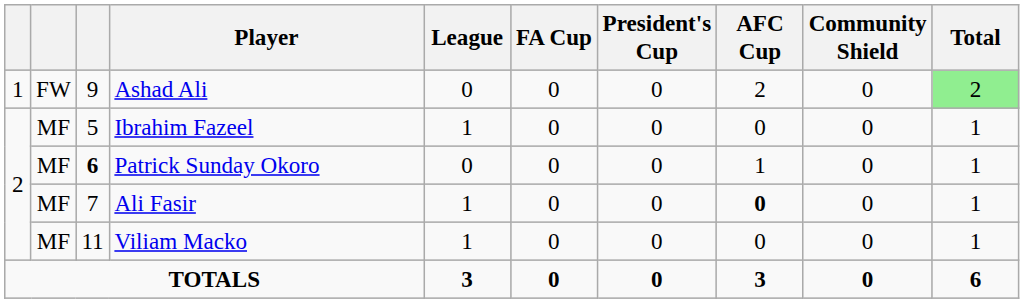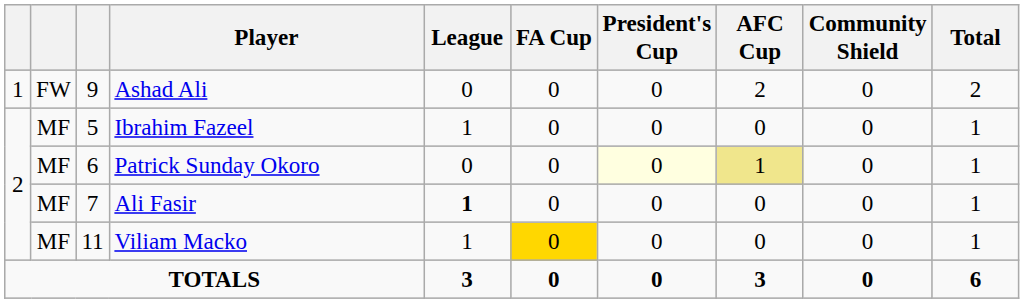Ashad Ali | Total: lightgreen background -> no background
Patrick Sunday Okoro | column 3: bold -> normal
Patrick Sunday Okoro | President's Cup: no background -> lightyellow background
Patrick Sunday Okoro | AFC Cup: no background -> khaki background
Ali Fasir | League: normal -> bold
Ali Fasir | AFC Cup: bold -> normal
Viliam Macko | FA Cup: no background -> gold background
